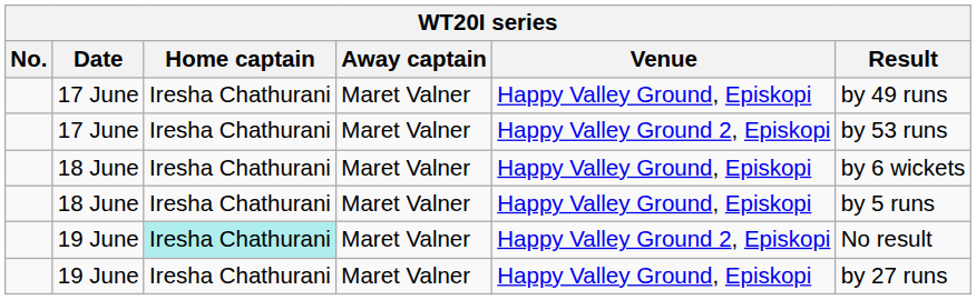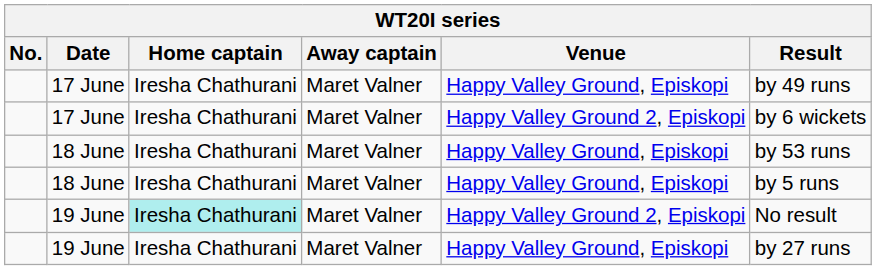row 4 | Result: by 53 runs -> by 6 wickets
row 5 | Result: by 6 wickets -> by 53 runs
